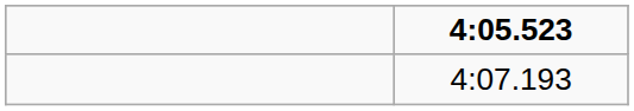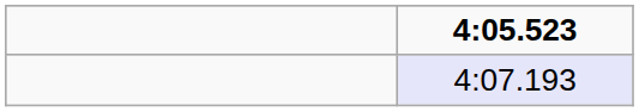row 2 | 4:05.523: no background -> lavender background
